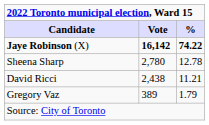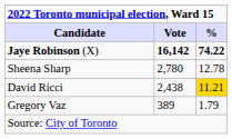David Ricci | %: no background -> gold background
